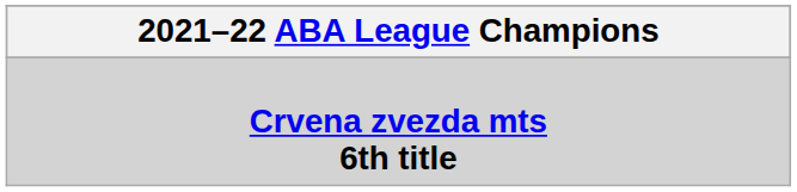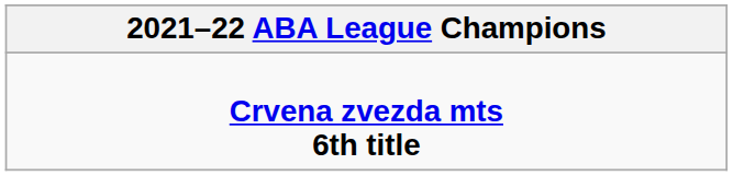row 2 | column 1: lightgrey background -> no background
